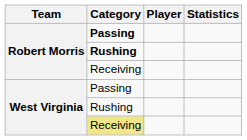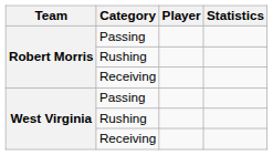Robert Morris / Passing | Category: bold -> normal
Robert Morris / Rushing | Category: bold -> normal
West Virginia / Receiving | Category: khaki background -> no background
